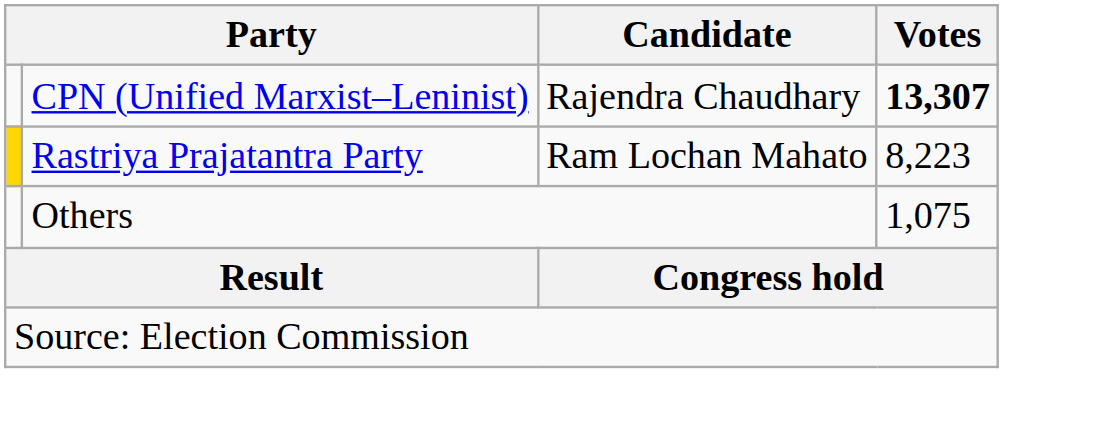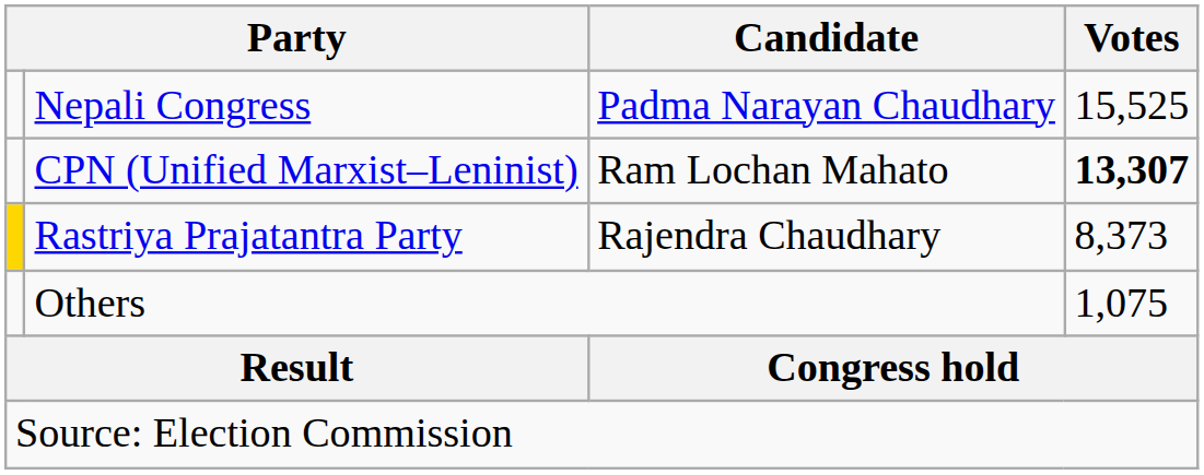+ row: Nepali Congress | Padma Narayan Chaudhary | 15,525
CPN (Unified Marxist–Leninist) | Candidate: Rajendra Chaudhary -> Ram Lochan Mahato
Rastriya Prajatantra Party | Candidate: Ram Lochan Mahato -> Rajendra Chaudhary
Rastriya Prajatantra Party | Votes: 8,223 -> 8,373
